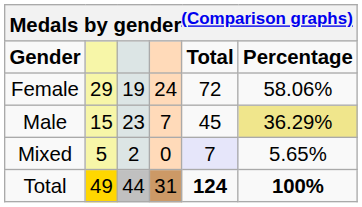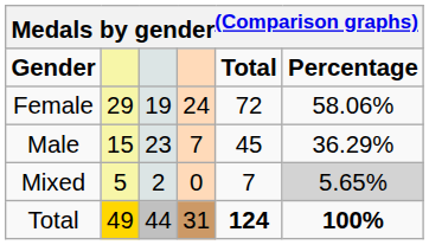Male | Percentage: khaki background -> no background
Mixed | Total: lavender background -> no background
Mixed | Percentage: no background -> lightgrey background
